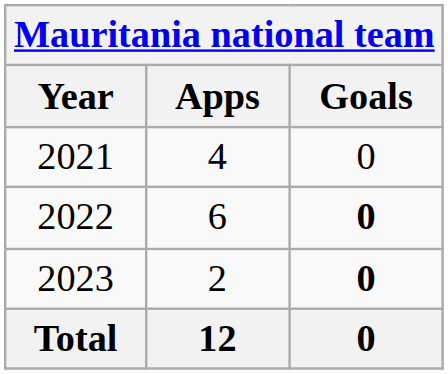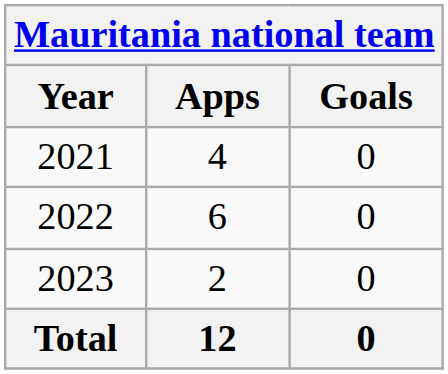2022 | Goals: bold -> normal
2023 | Goals: bold -> normal
